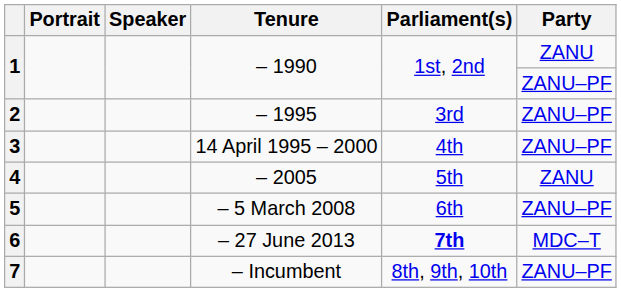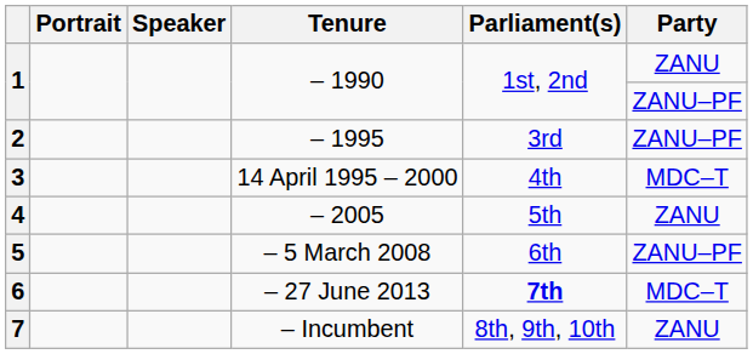3 | Party: ZANU–PF -> MDC–T
7 | Party: ZANU–PF -> ZANU
